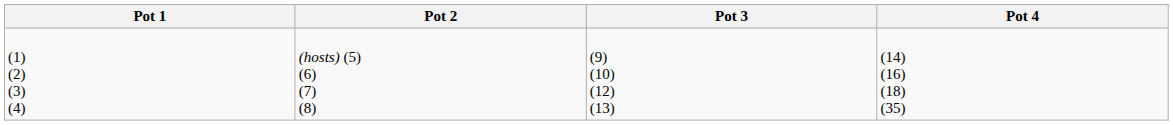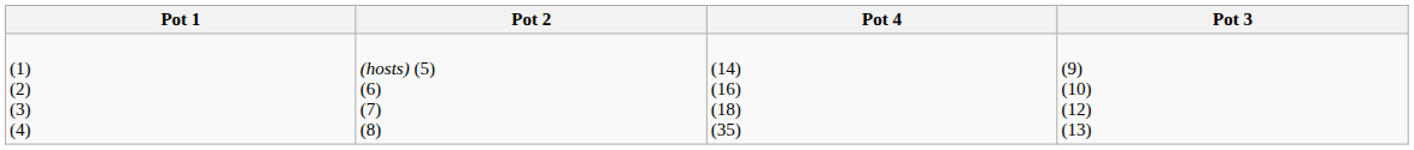columns swapped: Pot 3 <-> Pot 4
